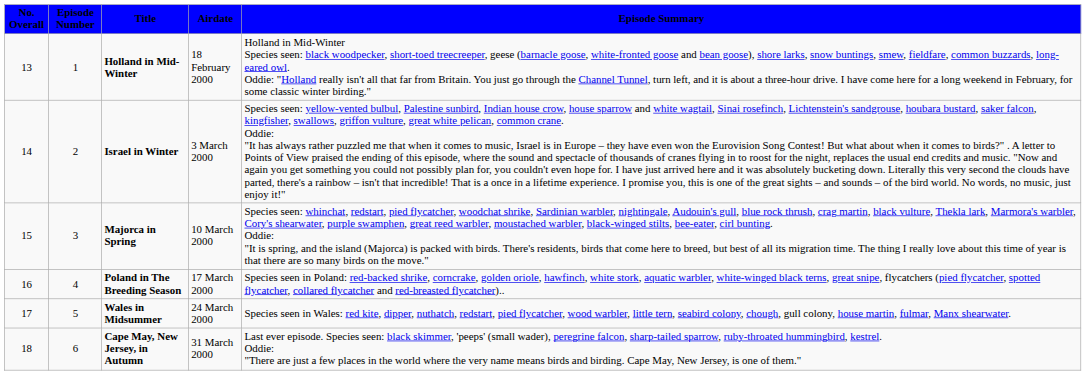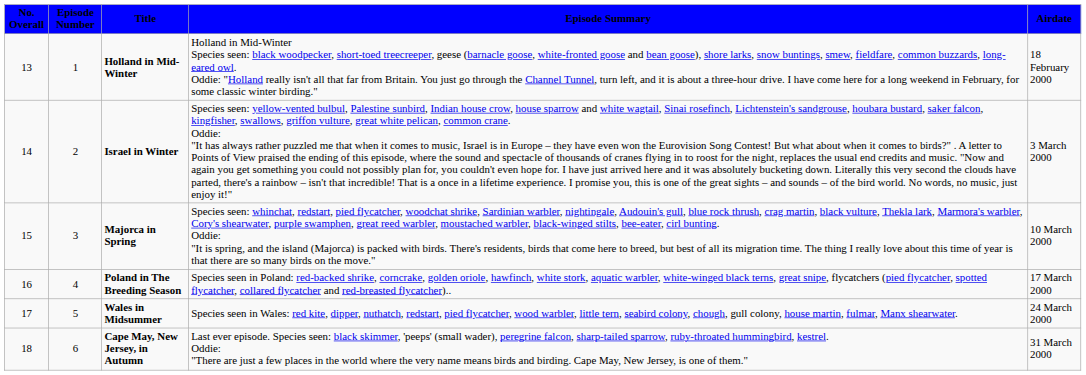columns swapped: Airdate <-> Episode Summary
